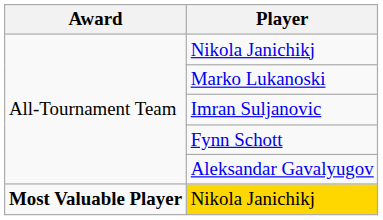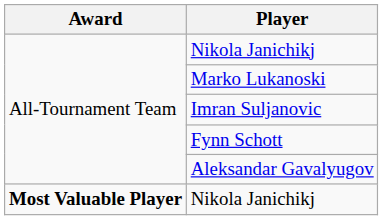row 7 | Player: gold background -> no background
